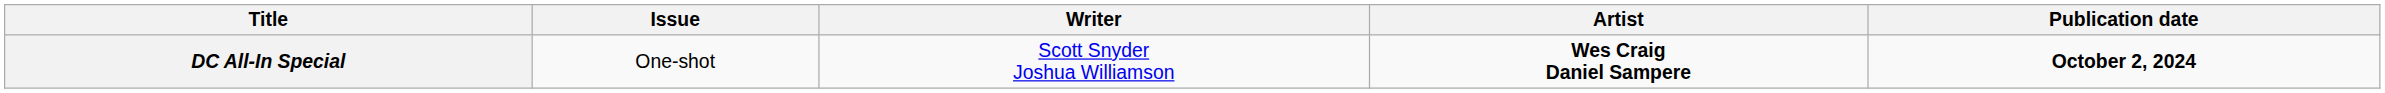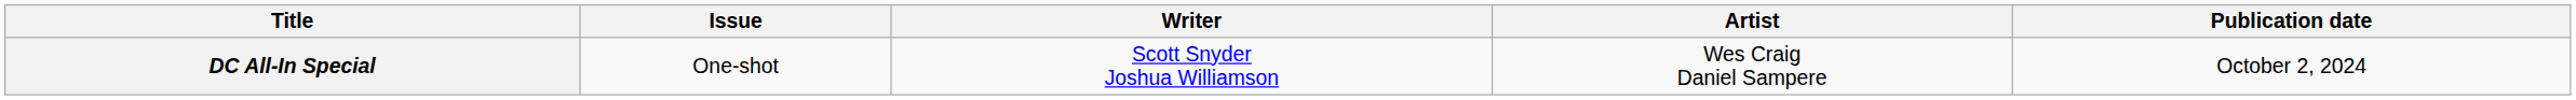row 2 | Artist: bold -> normal
row 2 | Publication date: bold -> normal
